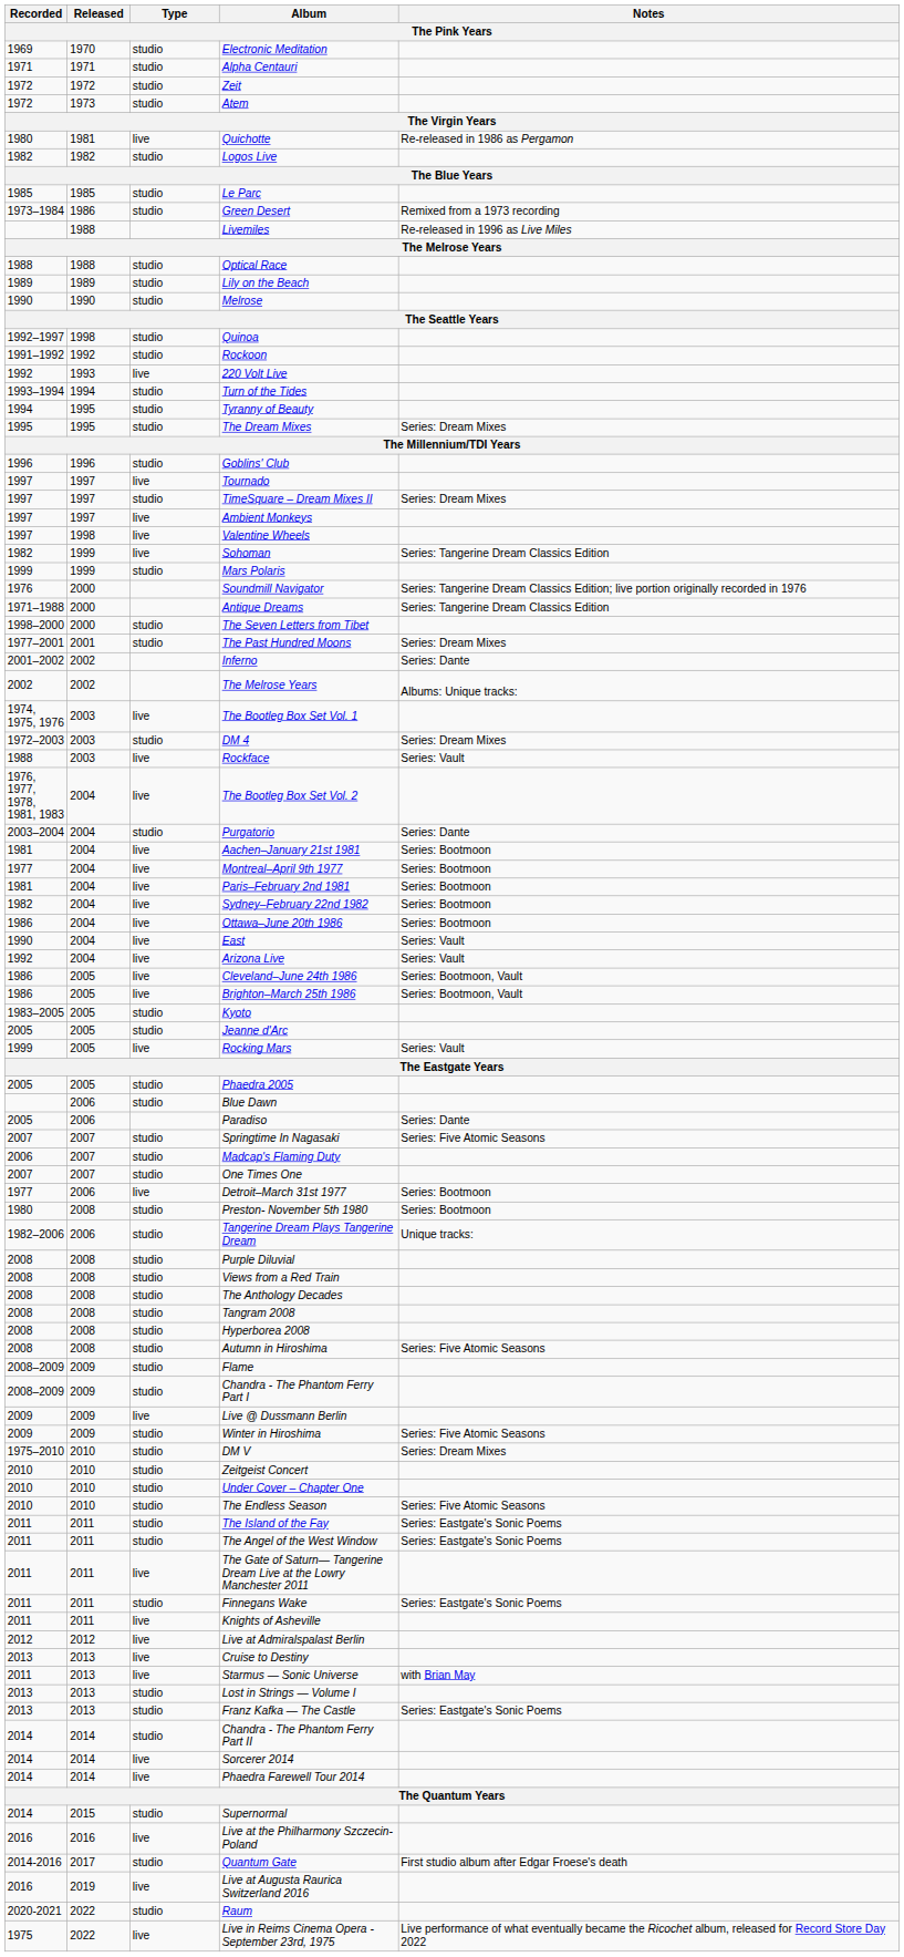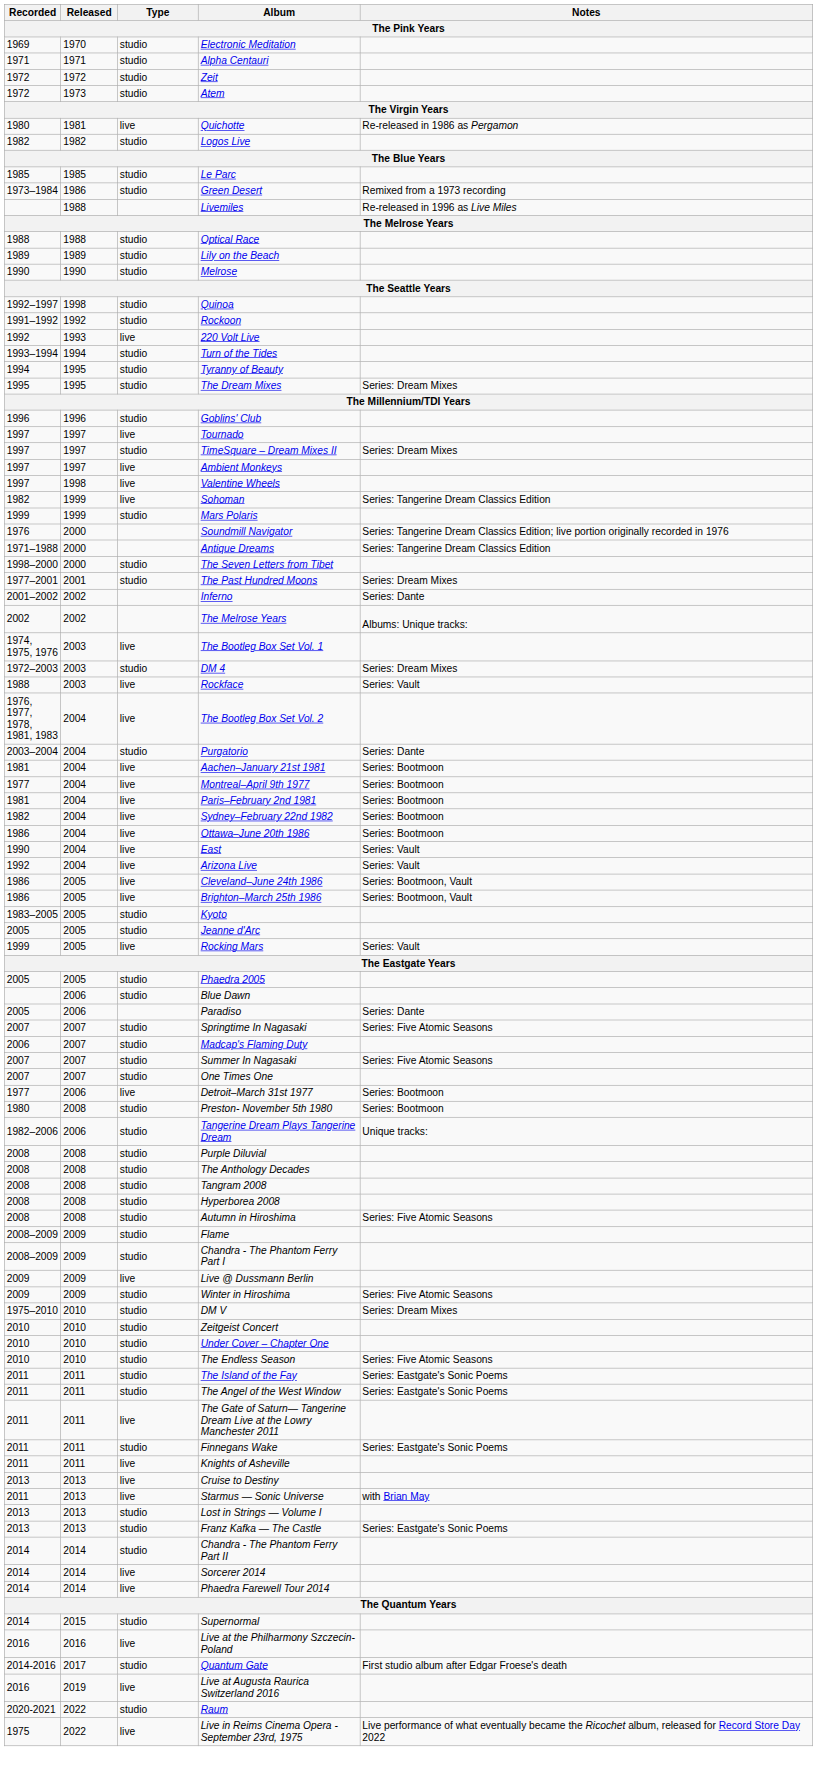+ row: 2007 | 2007 | studio | Summer In Nagasaki | Series: Five Atomic Seasons
- row: 2008 | 2008 | studio | Views from a Red Train
- row: 2012 | 2012 | live | Live at Admiralspalast Berlin
